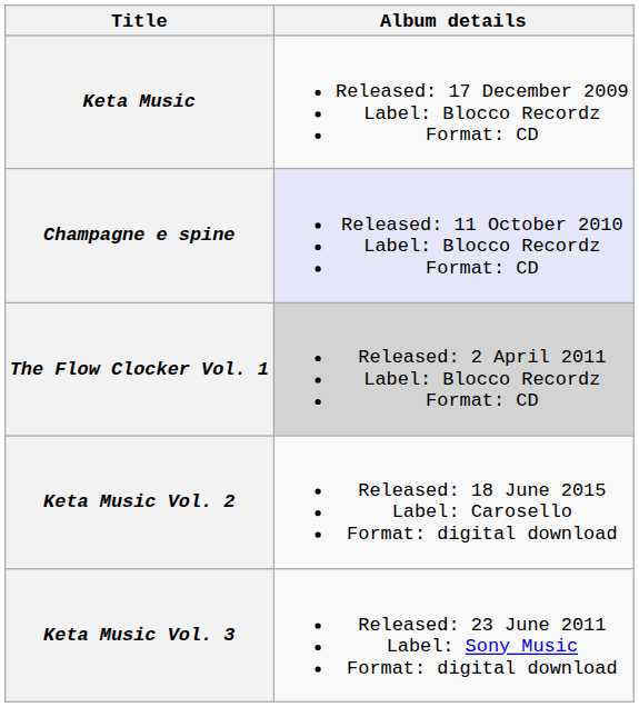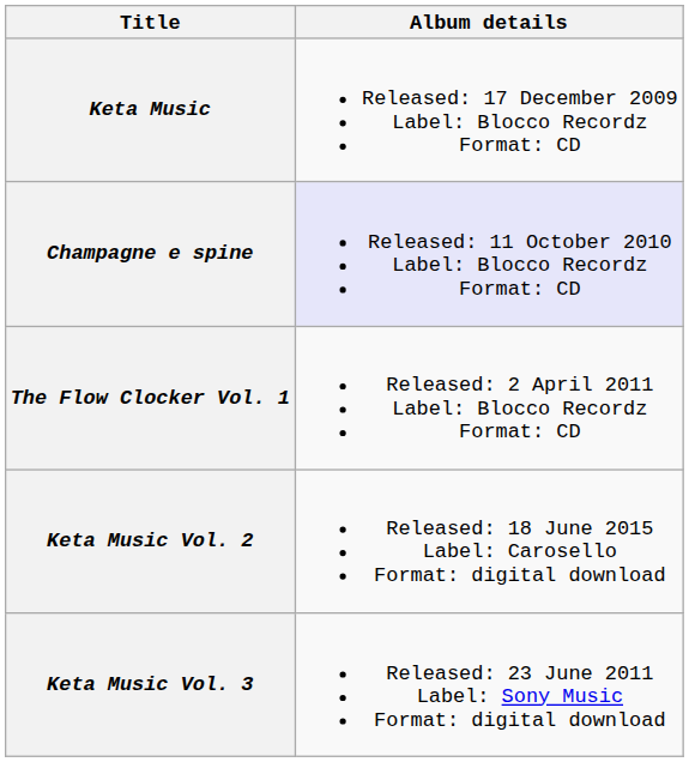The Flow Clocker Vol. 1 | Album details: lightgrey background -> no background
